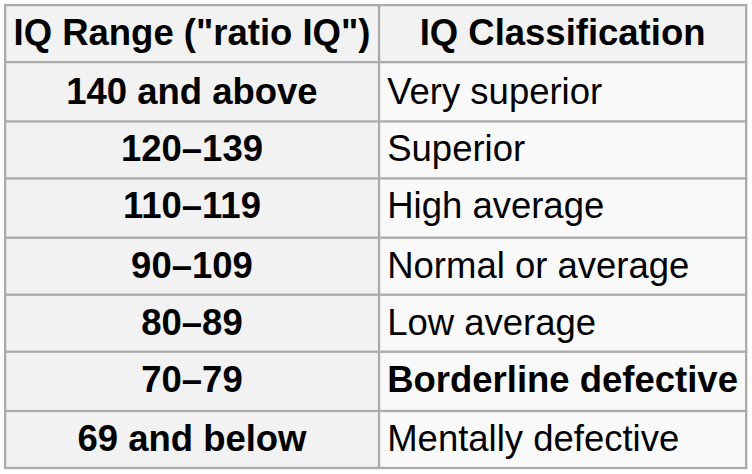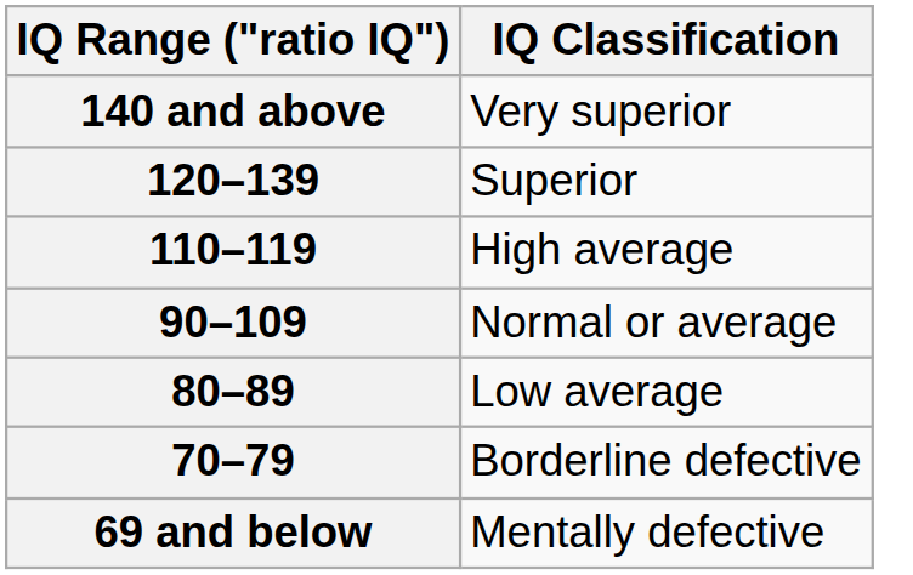70–79 | IQ Classification: bold -> normal
